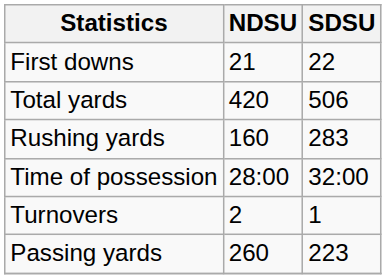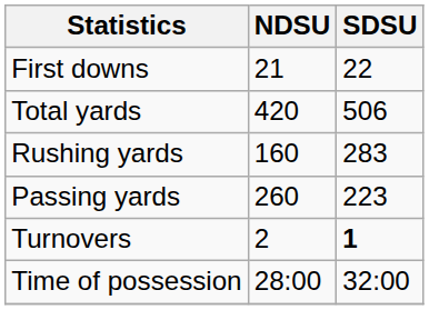rows swapped: Passing yards <-> Time of possession
Turnovers | SDSU: normal -> bold
